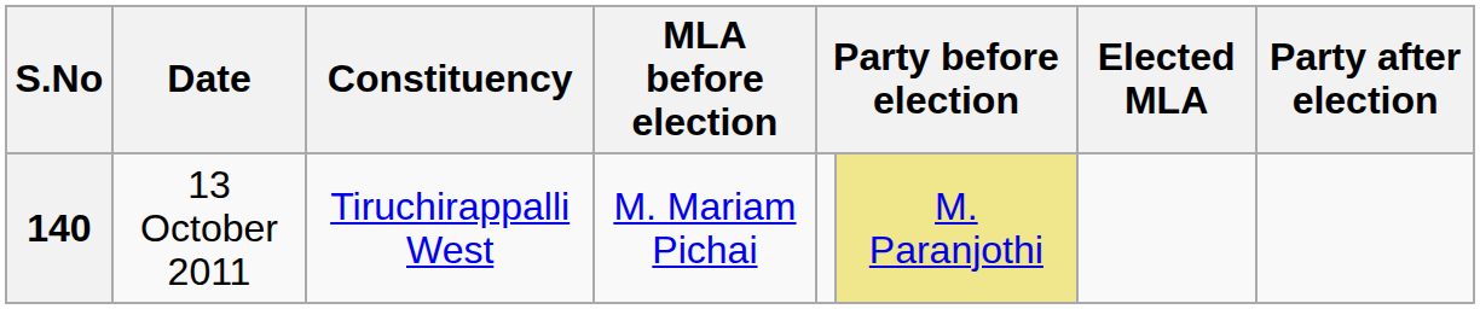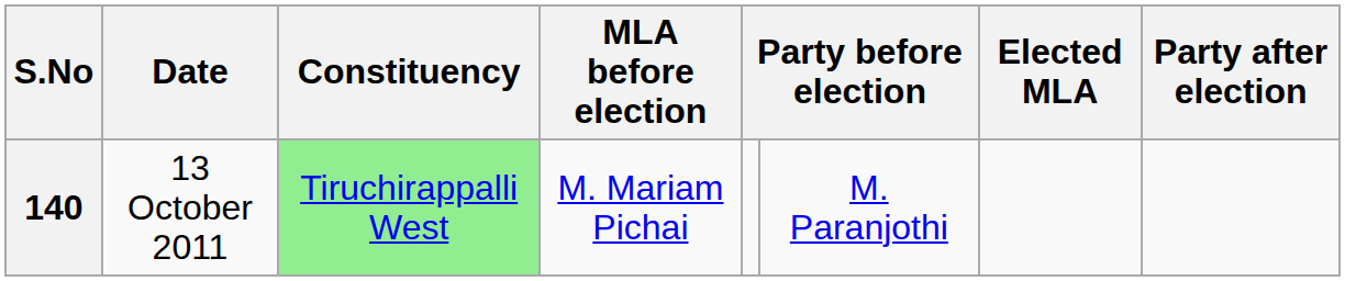140 | Constituency: no background -> lightgreen background
140 | column 6: khaki background -> no background
